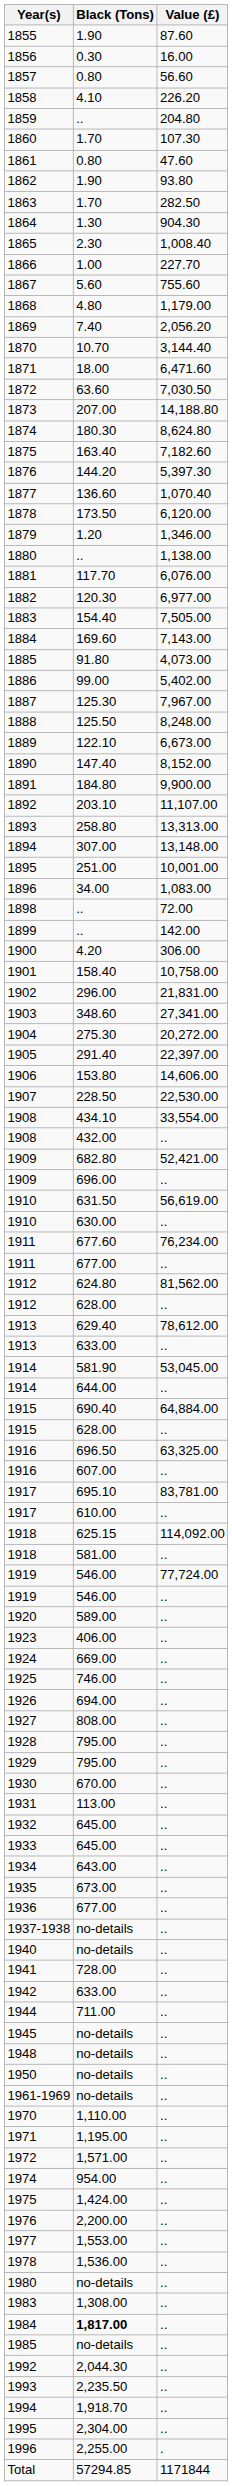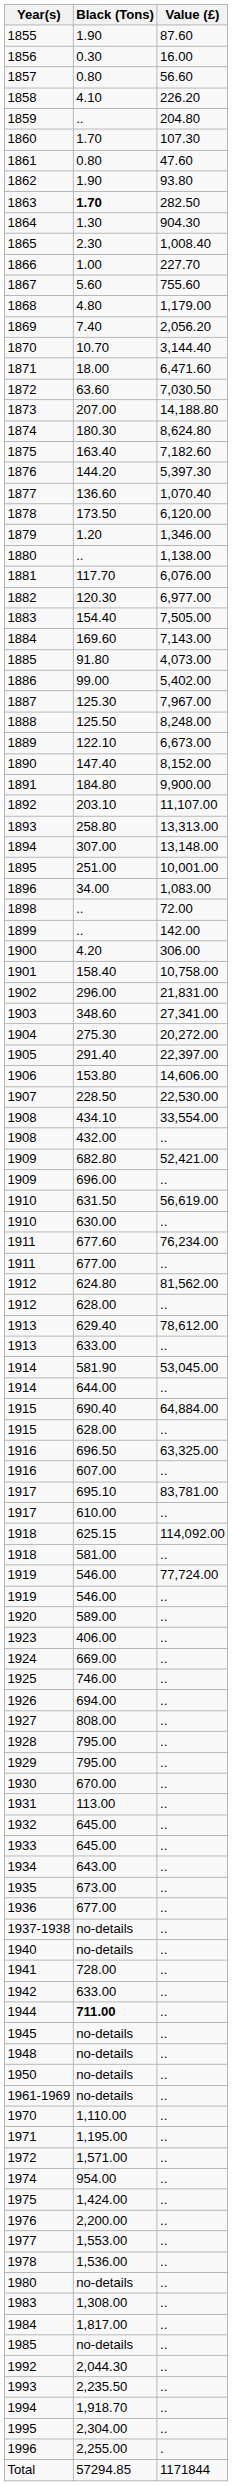1863 | Black (Tons): normal -> bold
1944 | Black (Tons): normal -> bold
1984 | Black (Tons): bold -> normal
